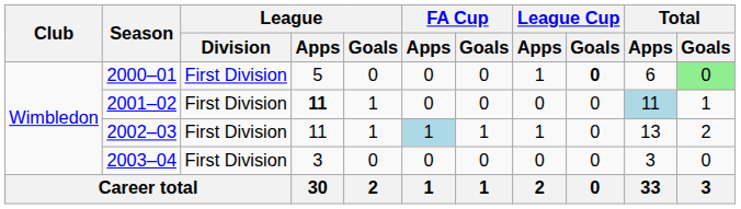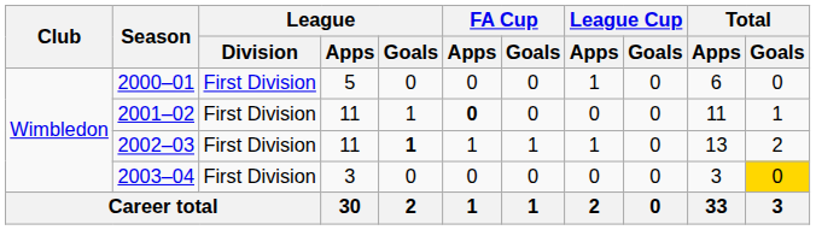2000–01 | League Cup / Goals: bold -> normal
2000–01 | Total / Goals: lightgreen background -> no background
2001–02 | League / Apps: bold -> normal
2001–02 | FA Cup / Apps: normal -> bold
2001–02 | Total / Apps: lightblue background -> no background
2002–03 | League / Goals: normal -> bold
2002–03 | FA Cup / Apps: lightblue background -> no background
2003–04 | Total / Goals: no background -> gold background
